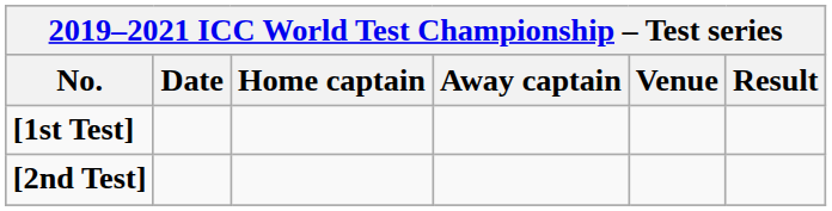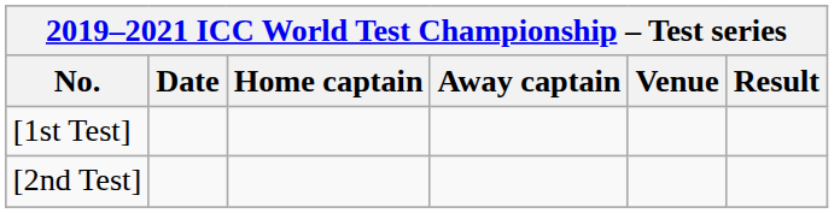[1st Test] | No.: bold -> normal
[2nd Test] | No.: bold -> normal
